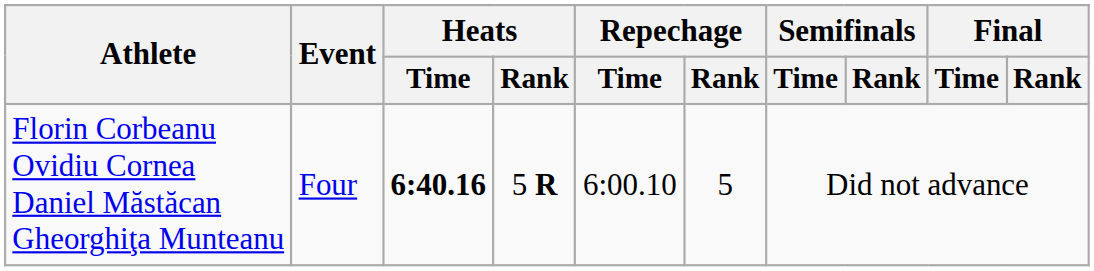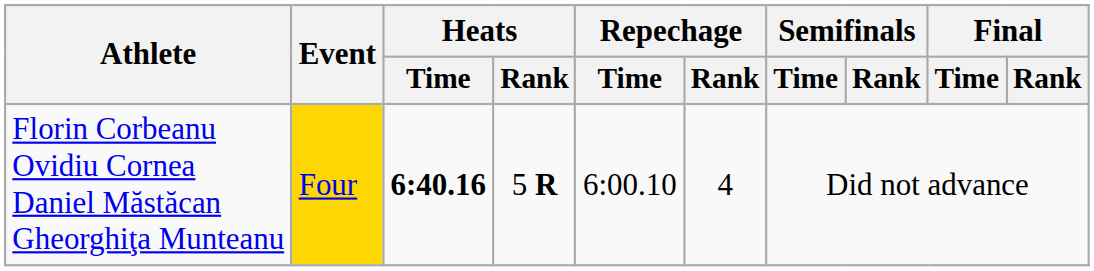row 3 | Event: no background -> gold background
row 3 | Repechage / Rank: 5 -> 4
